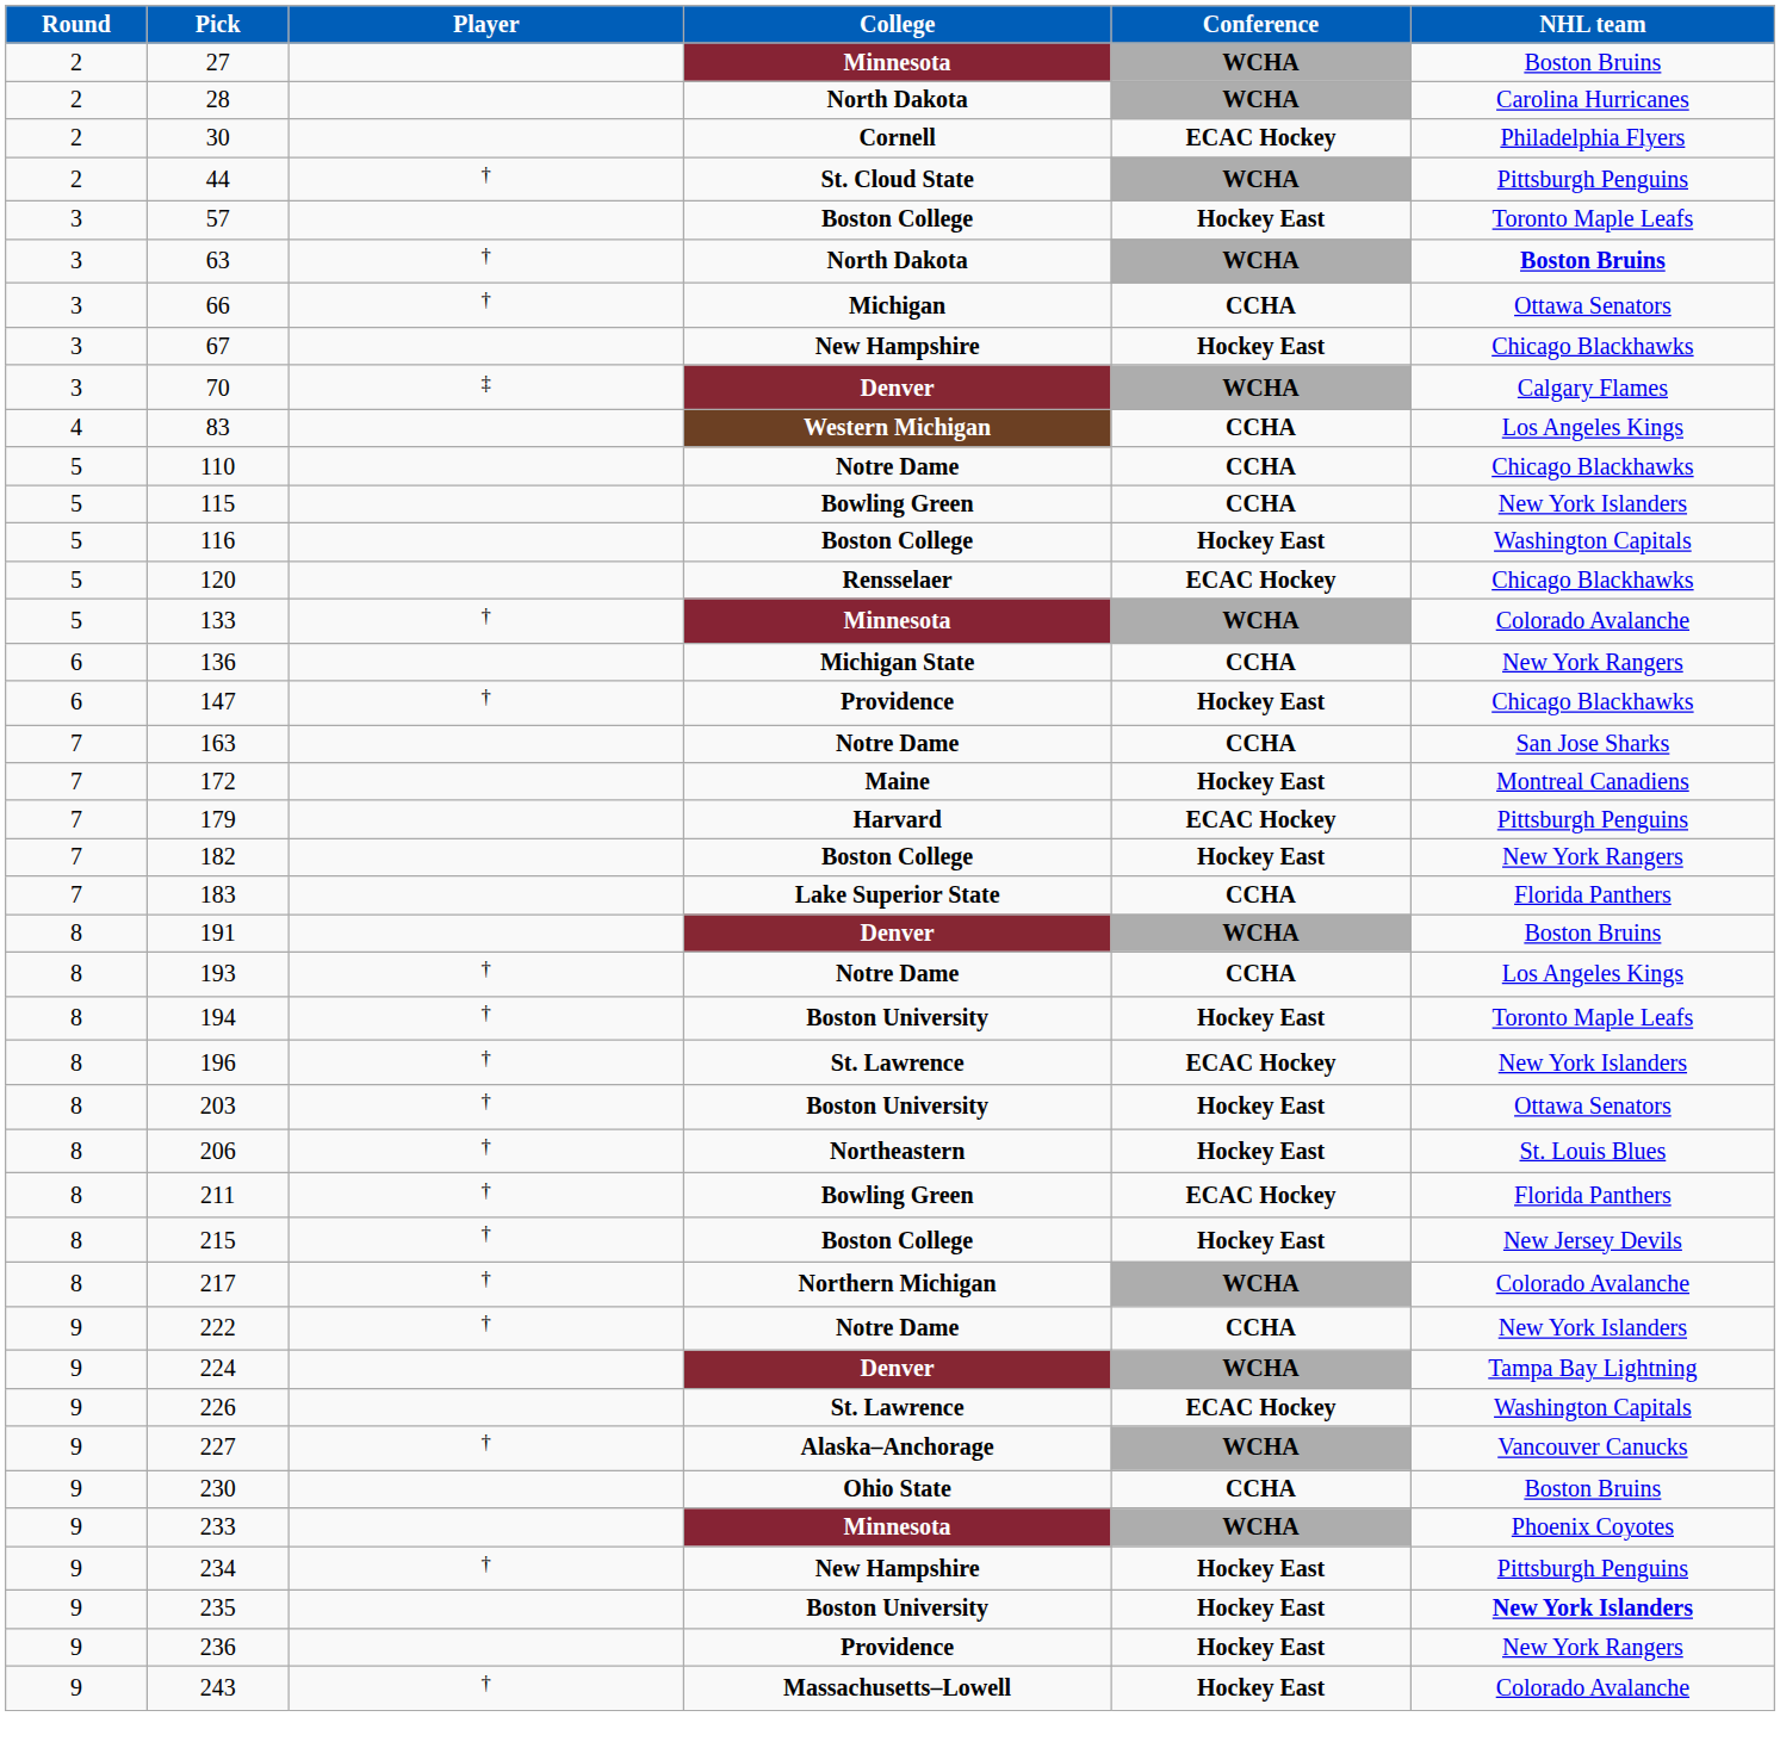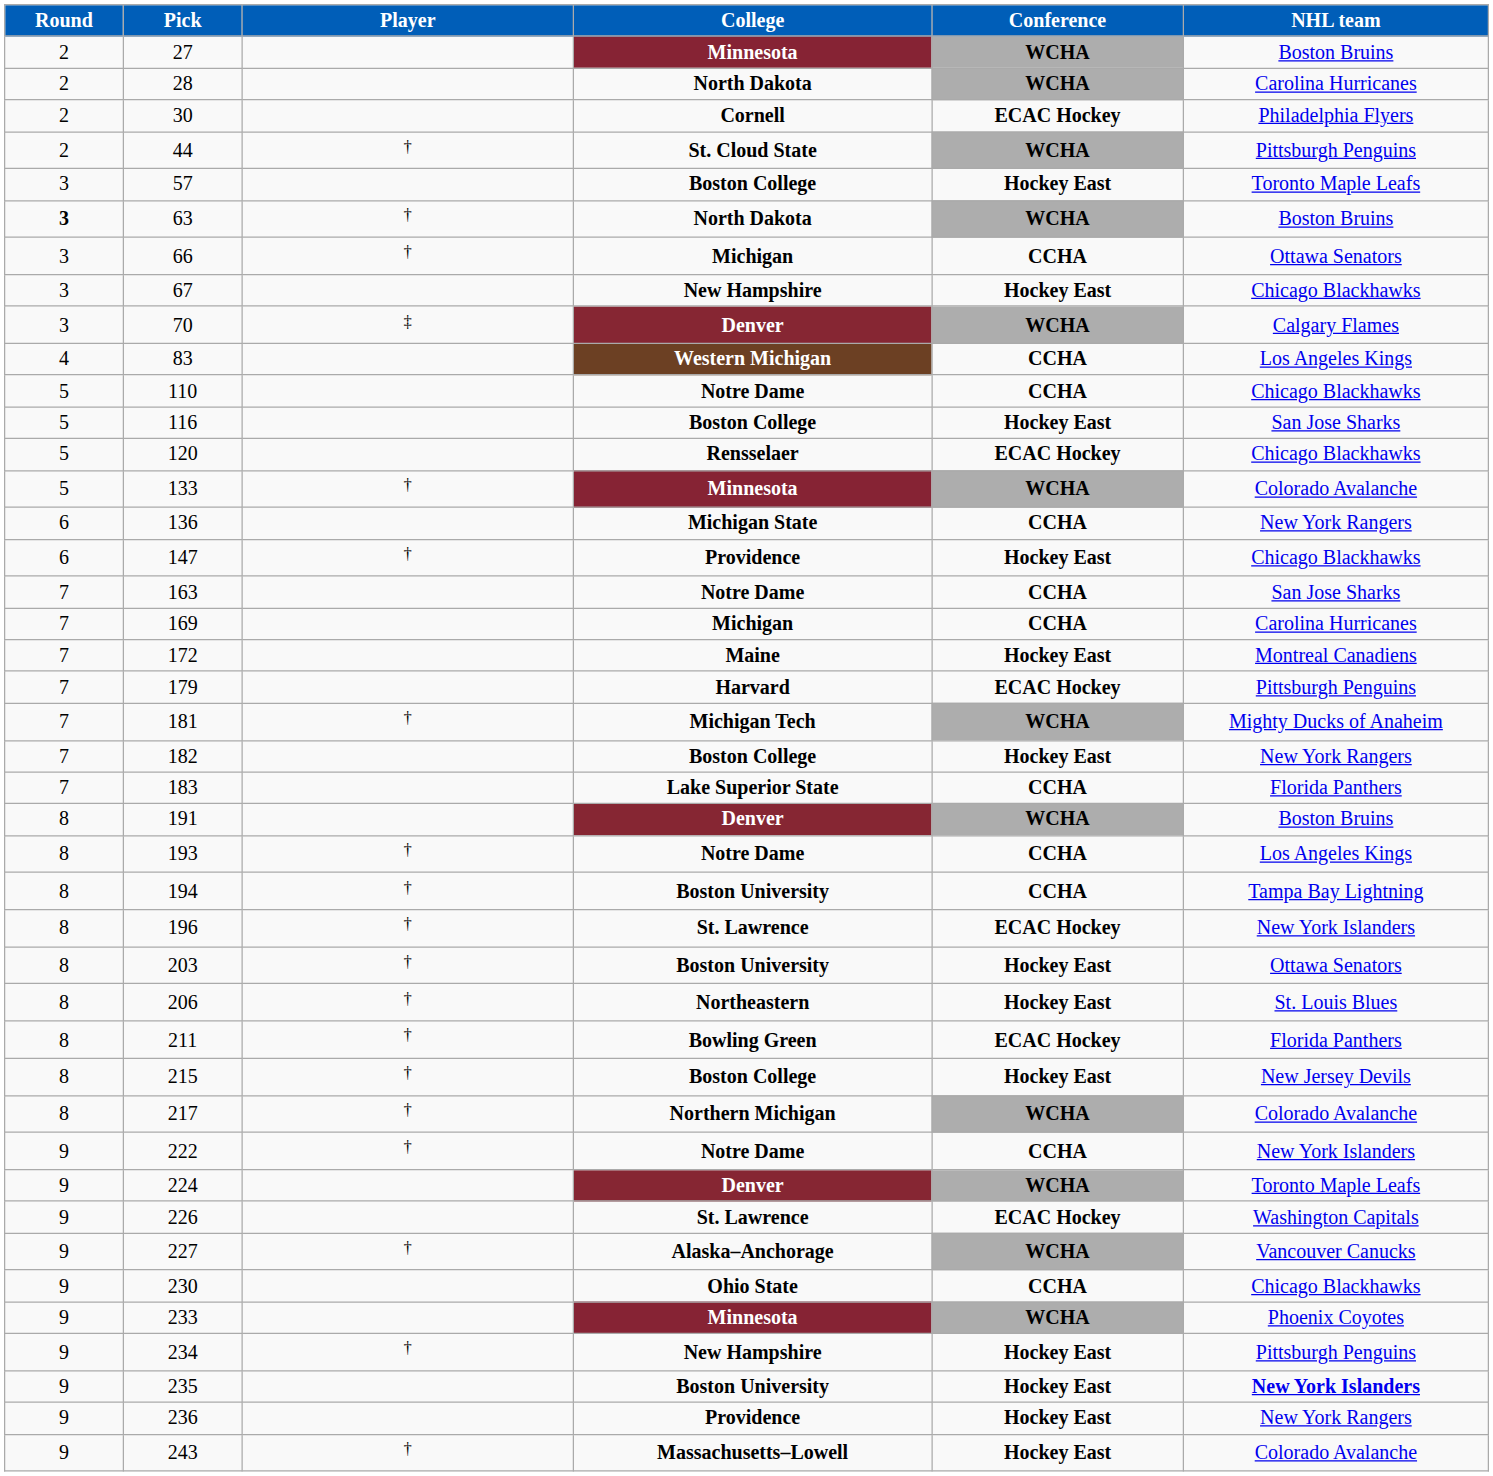63 | Round: normal -> bold
63 | NHL team: bold -> normal
- row: 5 | 115 | Bowling Green | CCHA | New York Islanders
116 | NHL team: Washington Capitals -> San Jose Sharks
+ row: 7 | 169 | Michigan | CCHA | Carolina Hurricanes
+ row: 7 | 181 | † | Michigan Tech | WCHA | Mighty Ducks of Anaheim
194 | Conference: Hockey East -> CCHA
194 | NHL team: Toronto Maple Leafs -> Tampa Bay Lightning
224 | NHL team: Tampa Bay Lightning -> Toronto Maple Leafs
230 | NHL team: Boston Bruins -> Chicago Blackhawks
